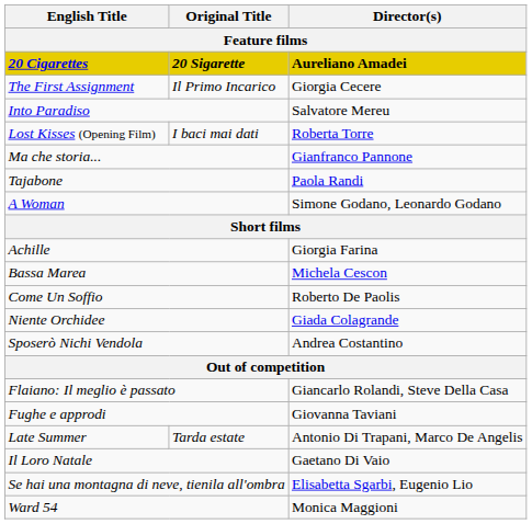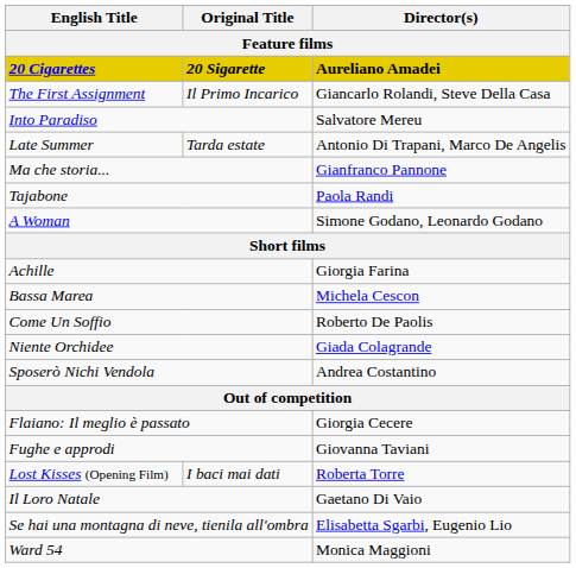The First Assignment | Director(s): Giorgia Cecere -> Giancarlo Rolandi, Steve Della Casa
rows swapped: Lost Kisses (Opening Film) <-> Late Summer
Flaiano: Il meglio è passato | Director(s): Giancarlo Rolandi, Steve Della Casa -> Giorgia Cecere
